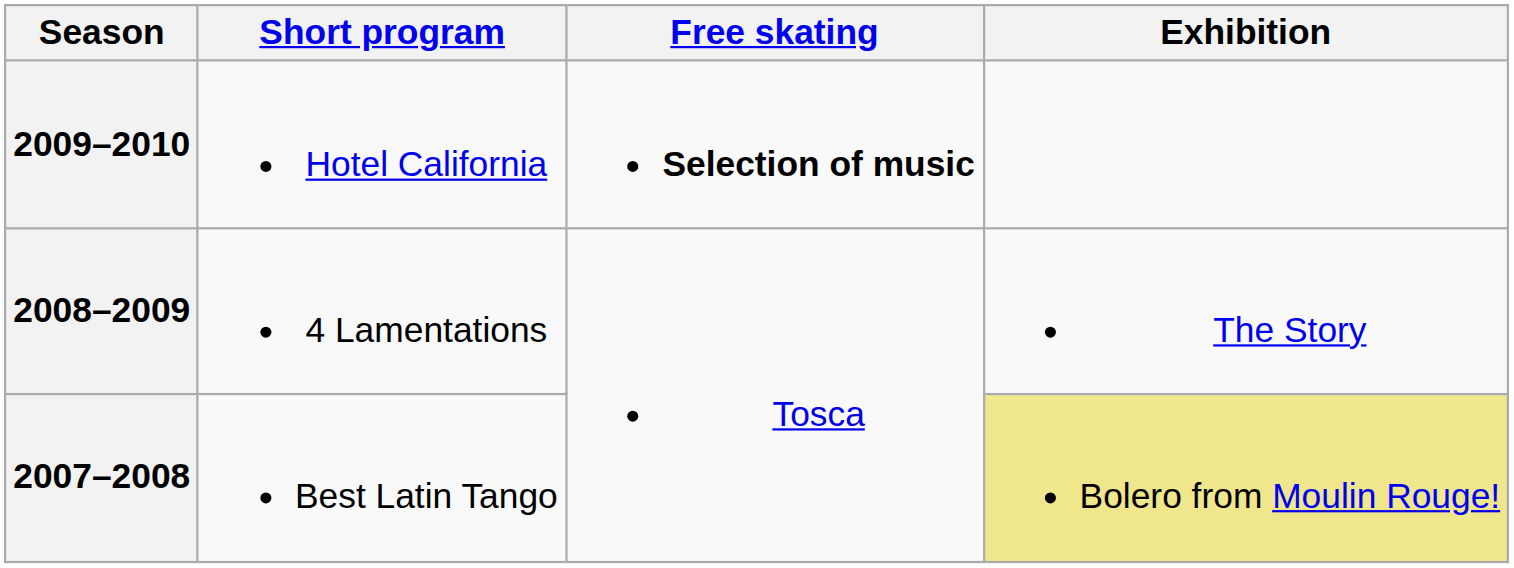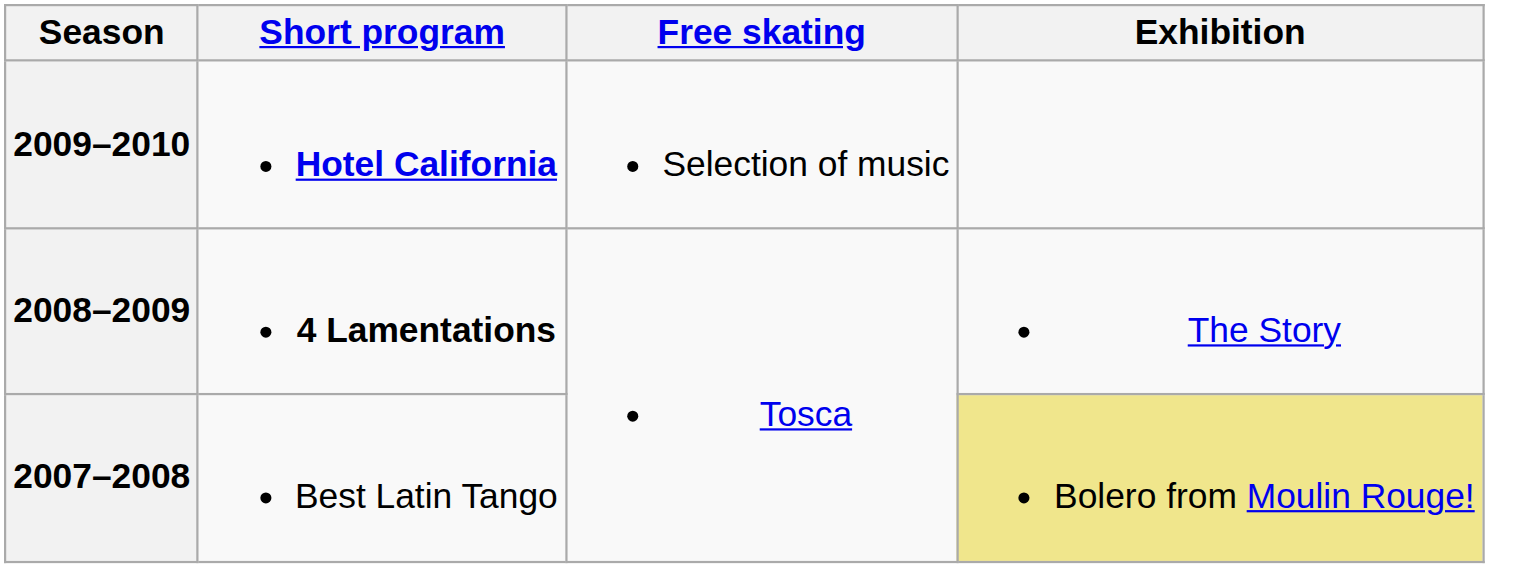2009–2010 | Short program: normal -> bold
2009–2010 | Free skating: bold -> normal
2008–2009 | Short program: normal -> bold
